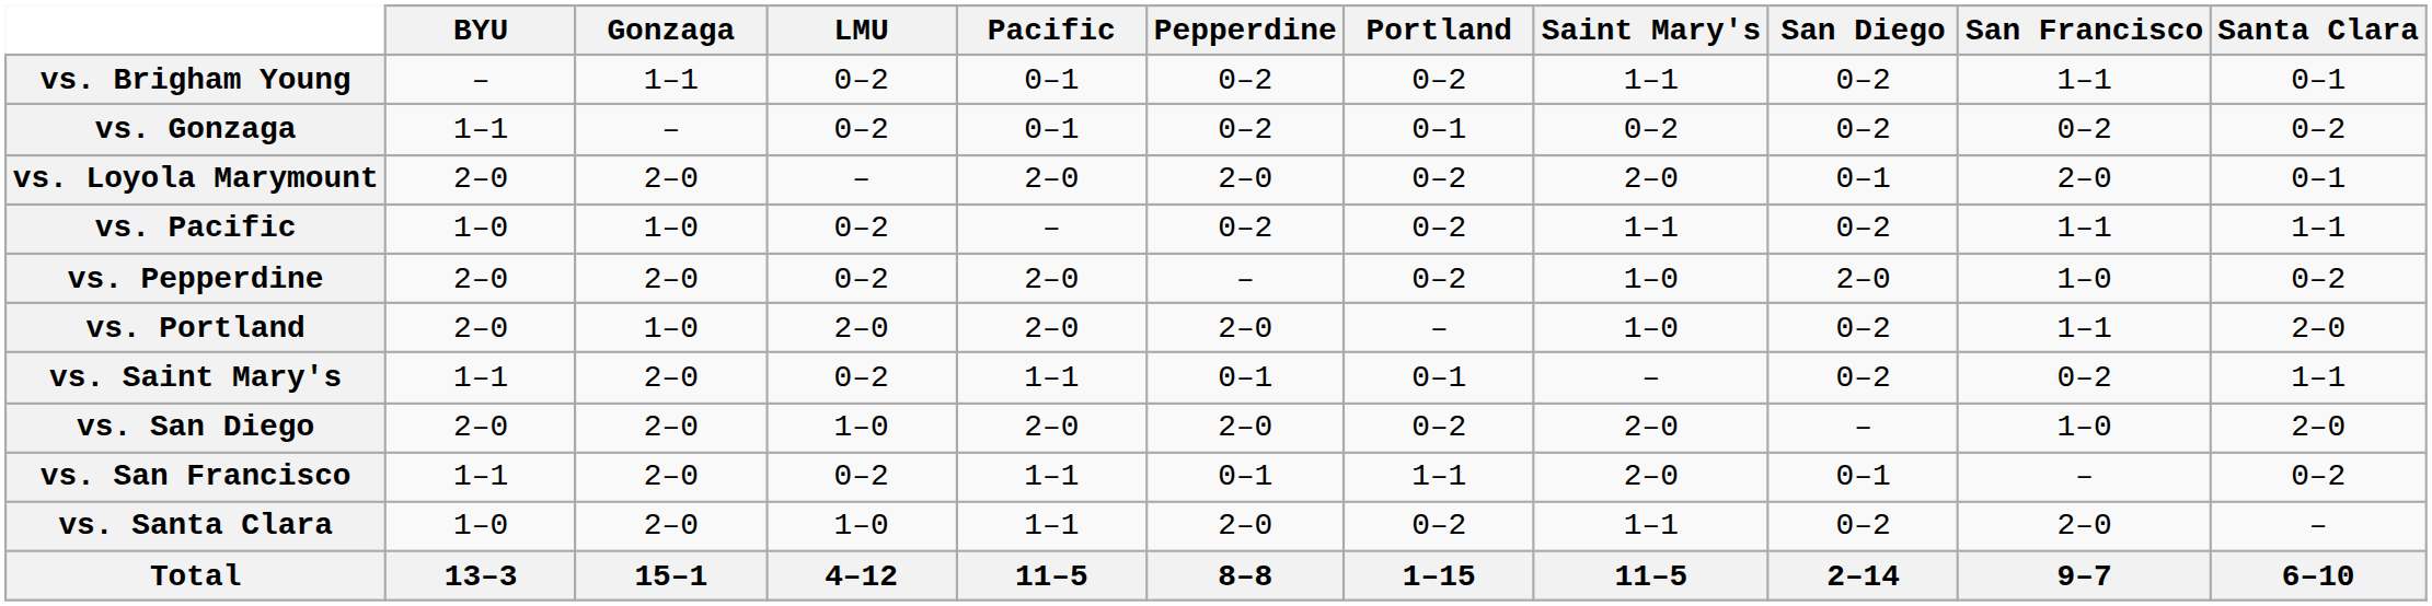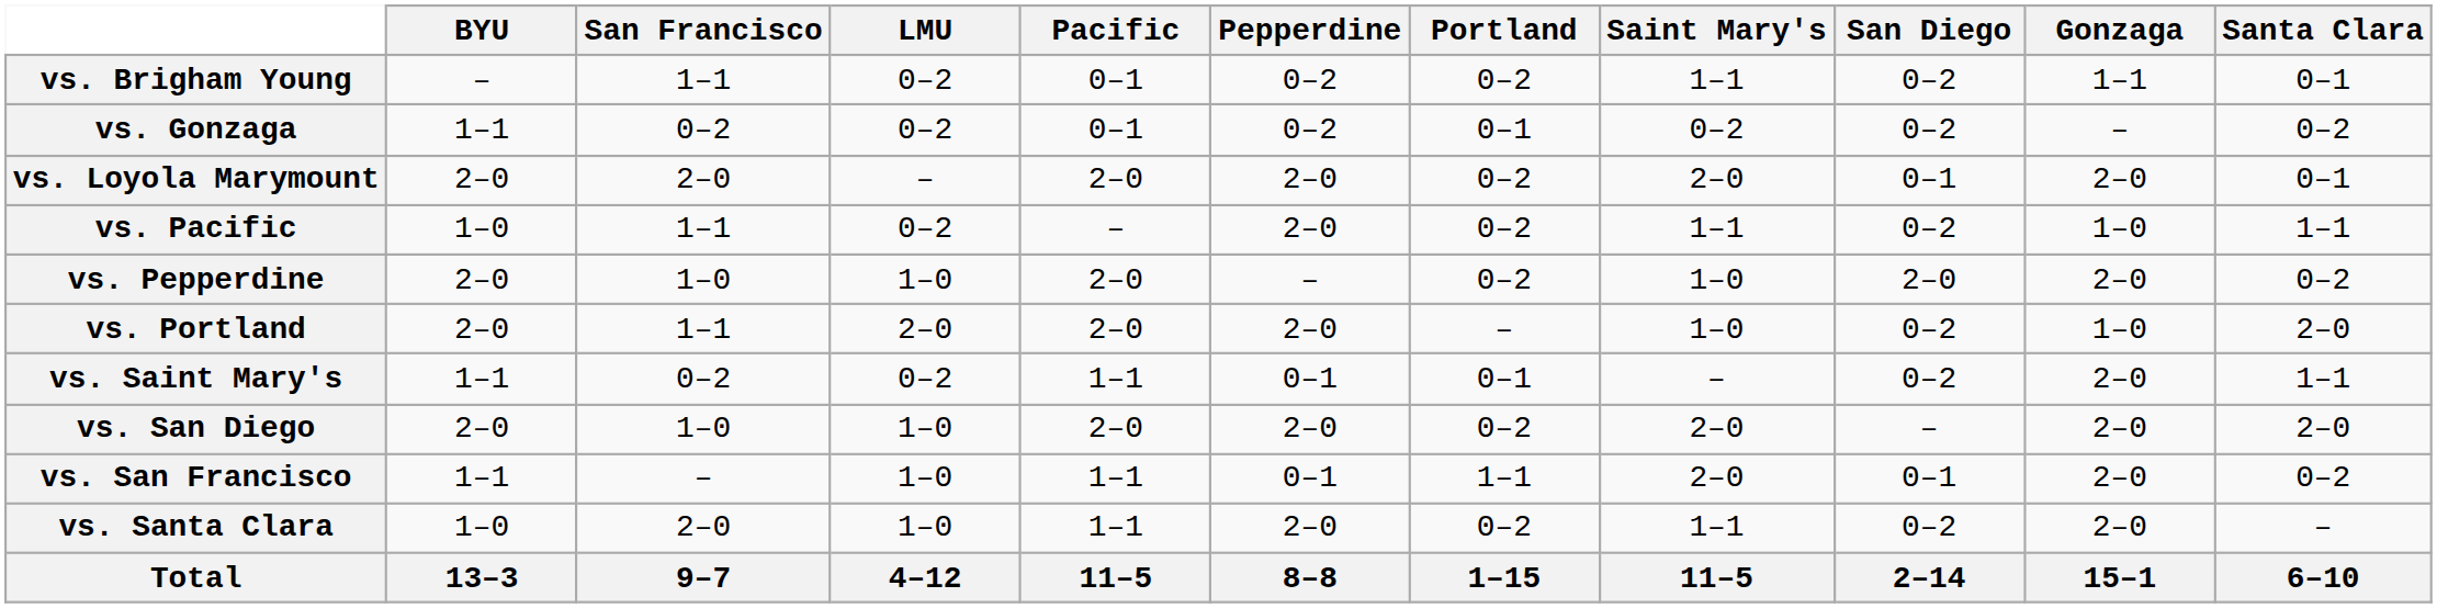columns swapped: Gonzaga <-> San Francisco
vs. Pacific | Pepperdine: 0–2 -> 2–0
vs. Pepperdine | LMU: 0–2 -> 1–0
vs. San Francisco | LMU: 0–2 -> 1–0
